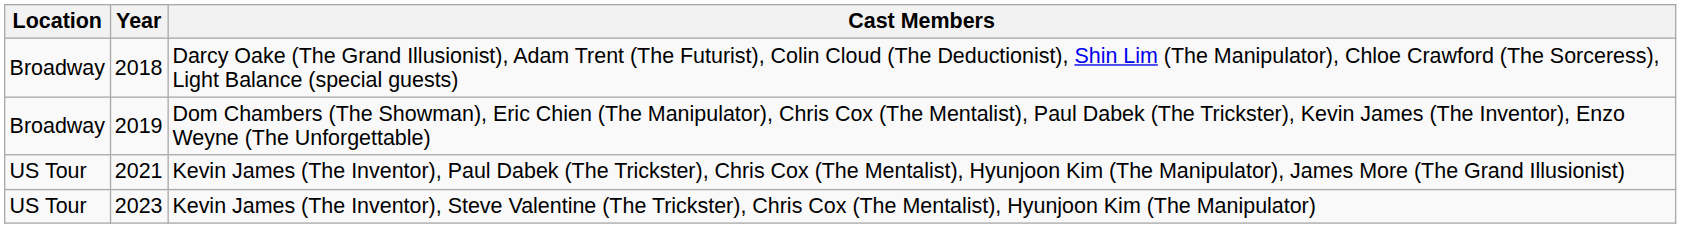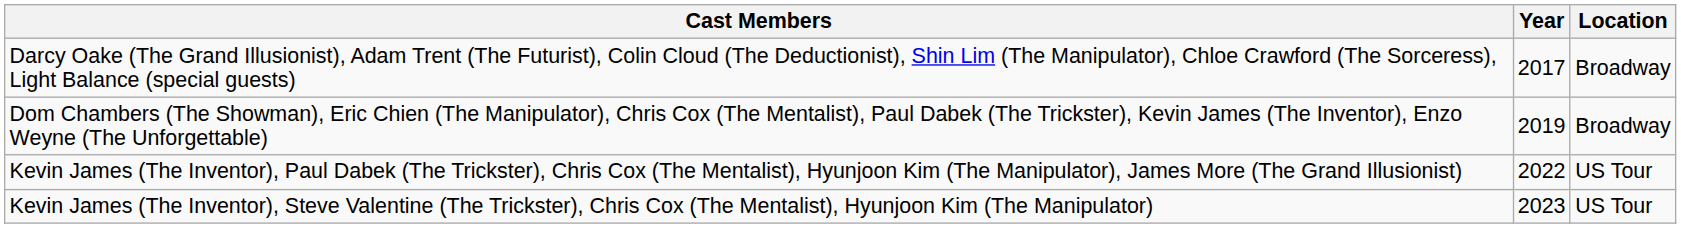columns swapped: Location <-> Cast Members
row 2 | Year: 2018 -> 2017
row 4 | Year: 2021 -> 2022
